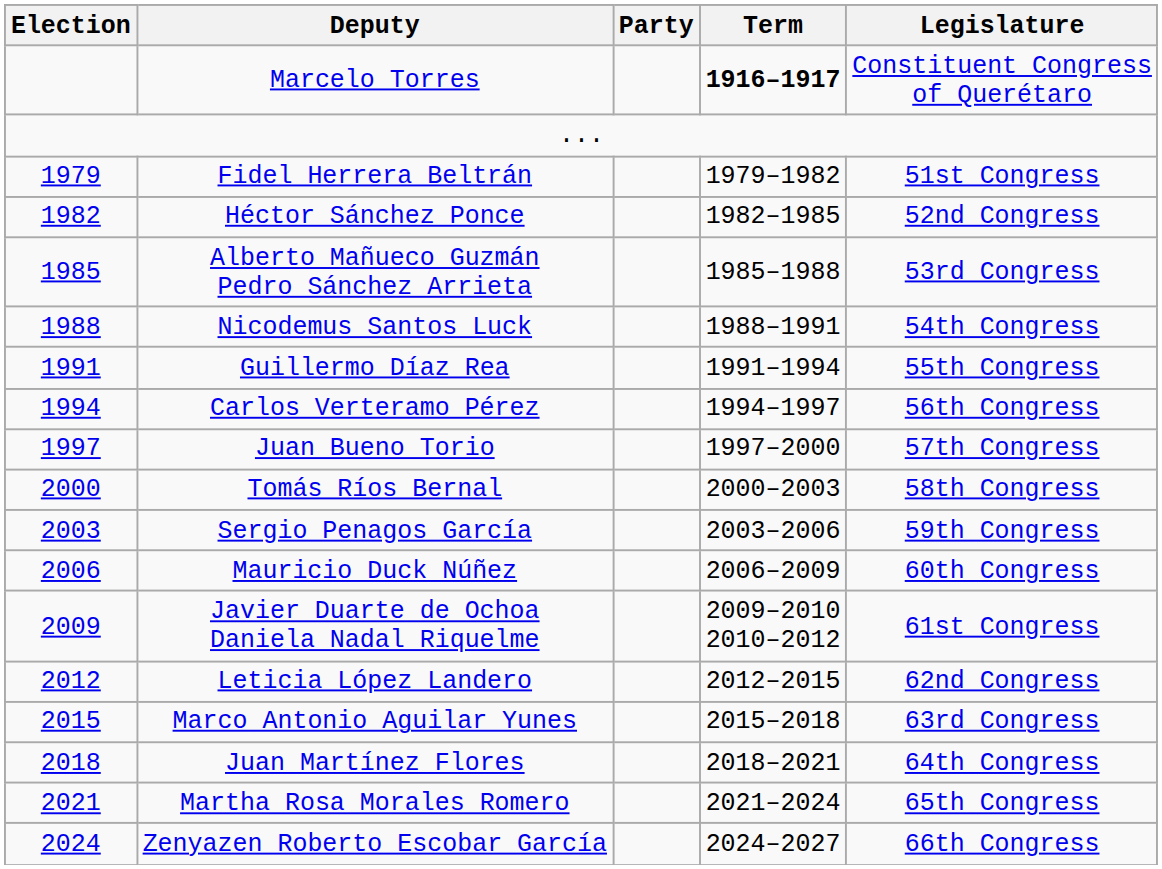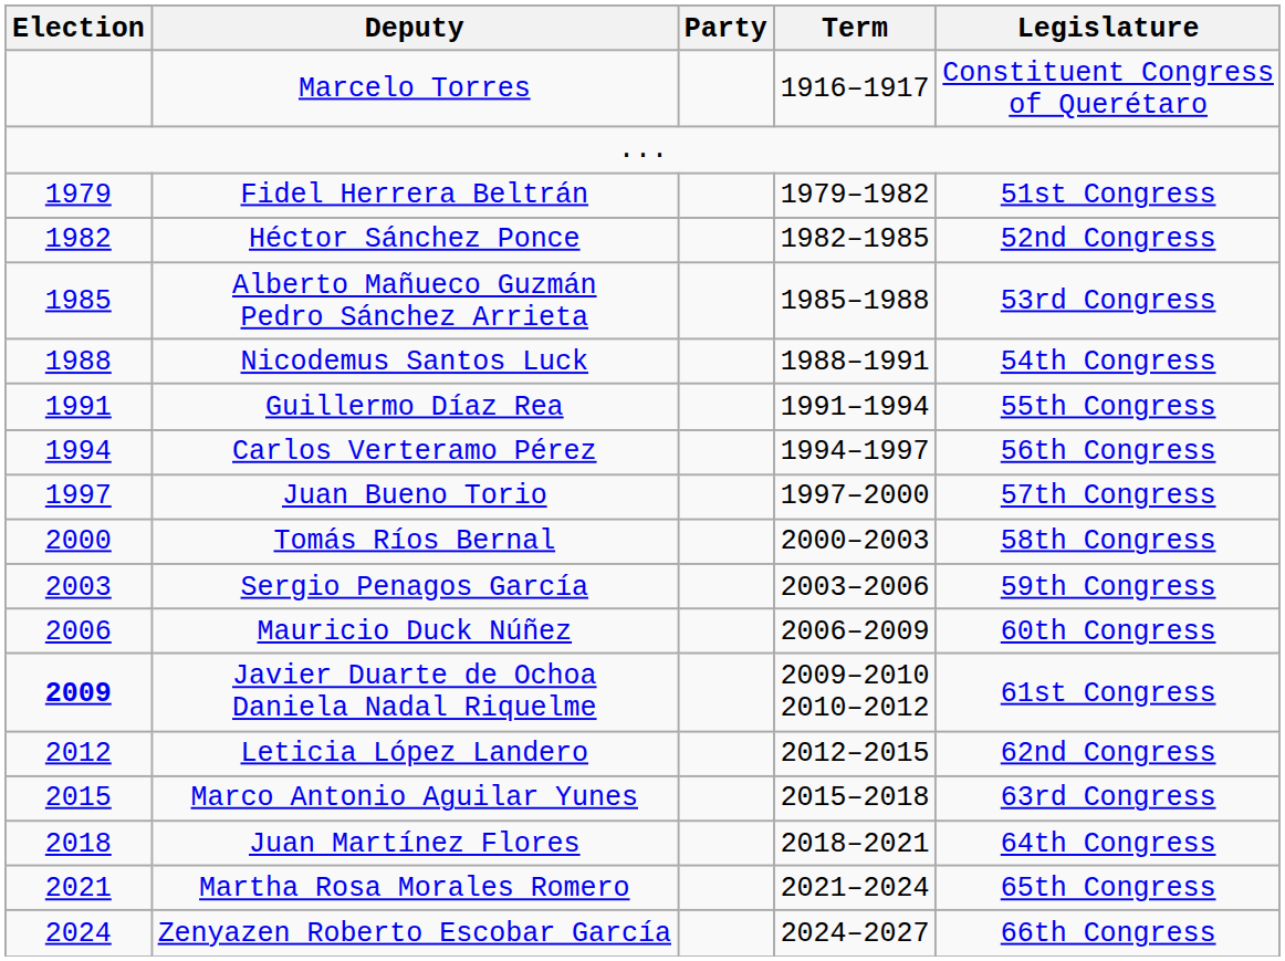Marcelo Torres | Term: bold -> normal
Javier Duarte de Ochoa Daniela Nadal Riquelme | Election: normal -> bold
